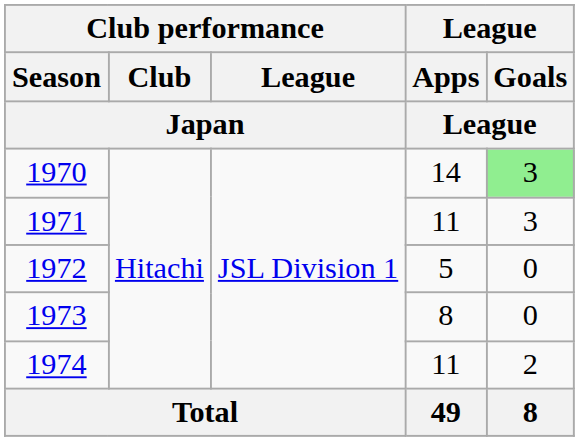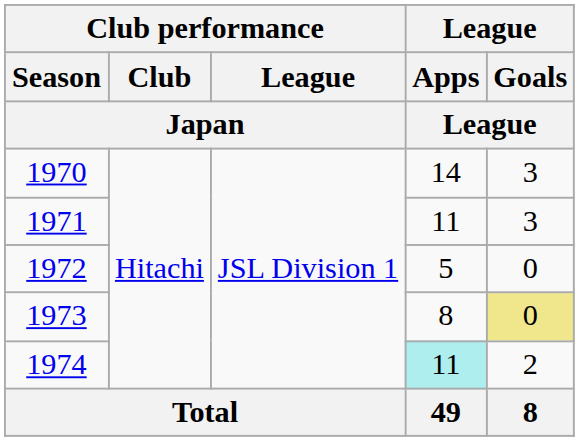1970 | League / Goals / League: lightgreen background -> no background
1973 | League / Goals / League: no background -> khaki background
1974 | League / Apps / League: no background -> paleturquoise background
